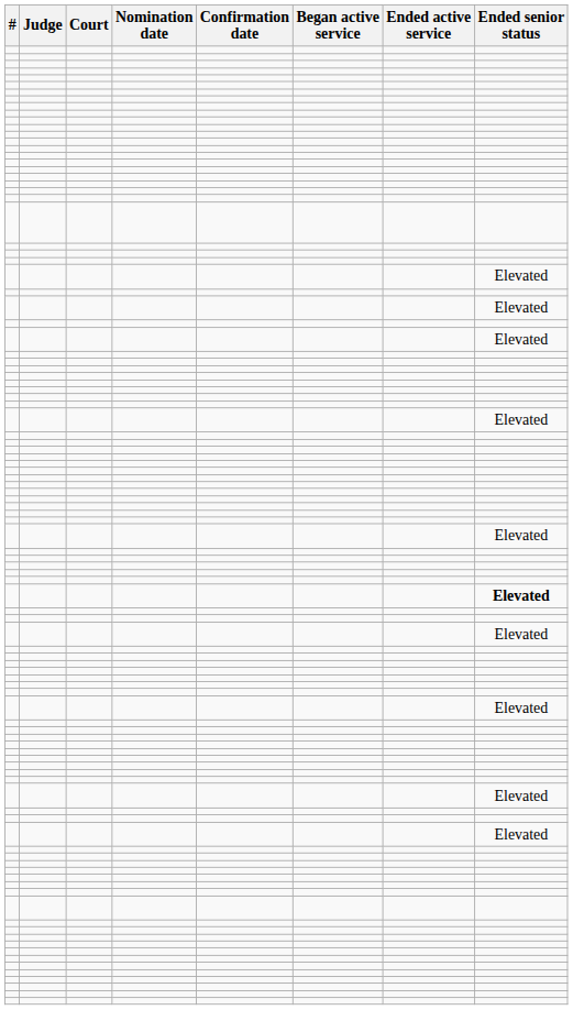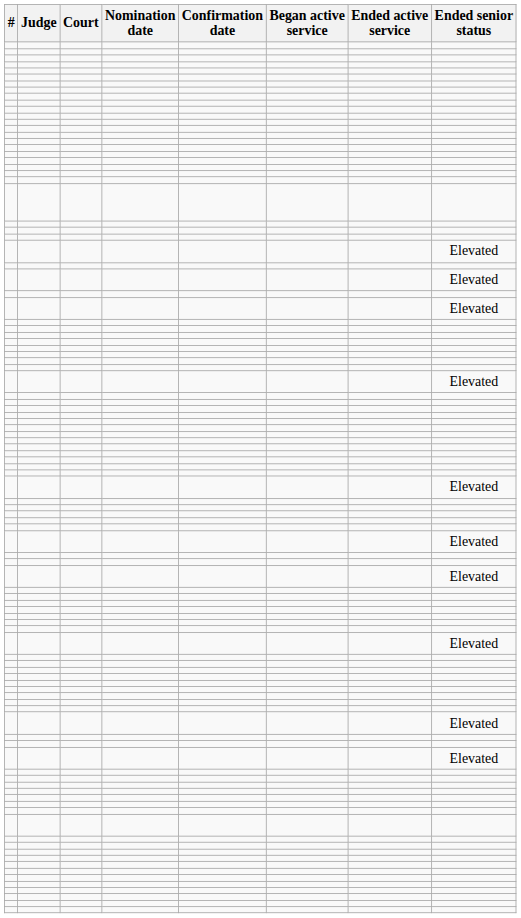row 61 | Ended senior status: bold -> normal
